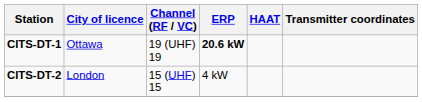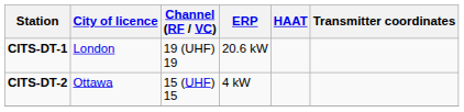CITS-DT-1 | City of licence: Ottawa -> London
CITS-DT-1 | ERP: bold -> normal
CITS-DT-2 | City of licence: London -> Ottawa
